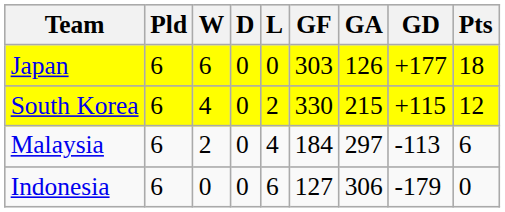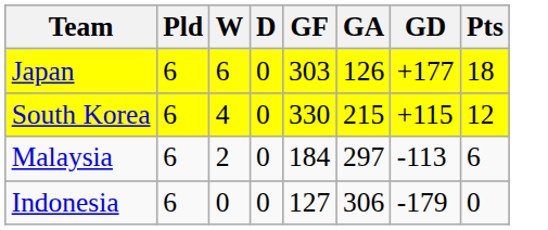- column: L | 0 | 2 | 4 | 6
